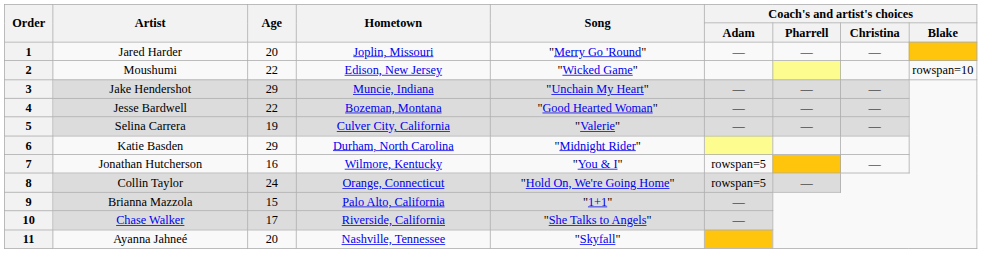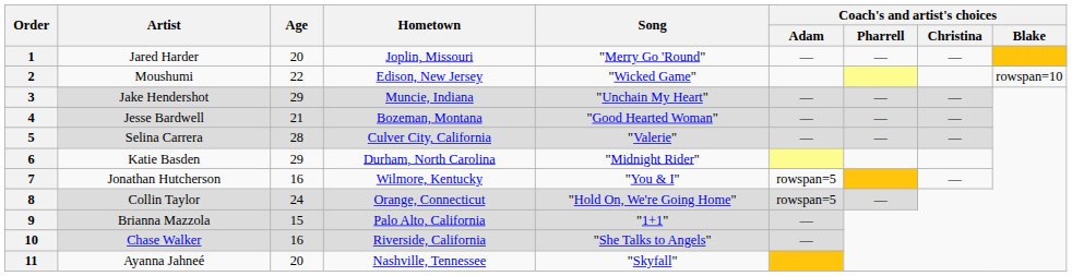4 | Age: 22 -> 21
5 | Age: 19 -> 28
10 | Age: 17 -> 16
